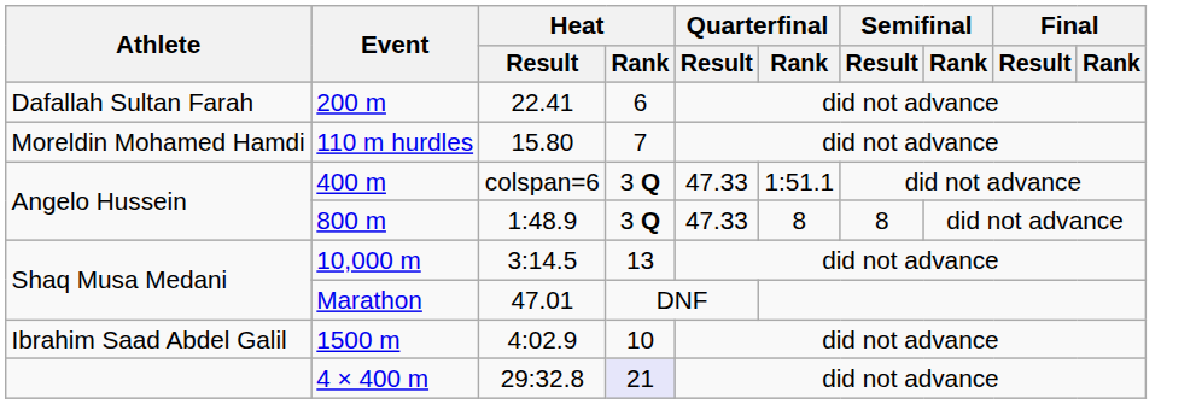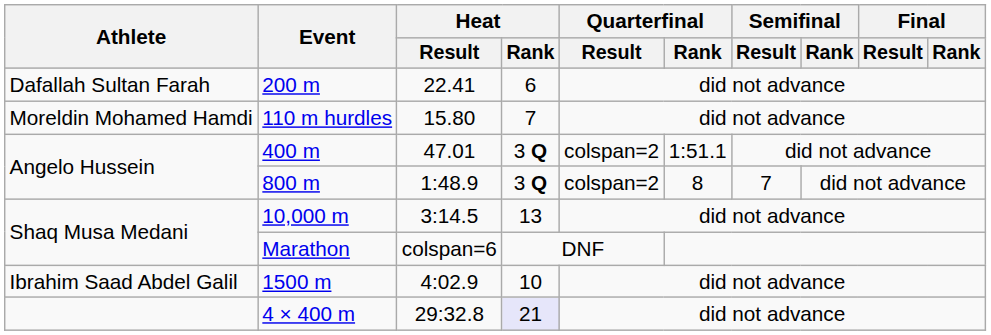400 m | Heat / Result: colspan=6 -> 47.01
400 m | Quarterfinal / Result: 47.33 -> colspan=2
800 m | Quarterfinal / Result: 47.33 -> colspan=2
800 m | Semifinal / Result: 8 -> 7
Marathon | Heat / Result: 47.01 -> colspan=6
